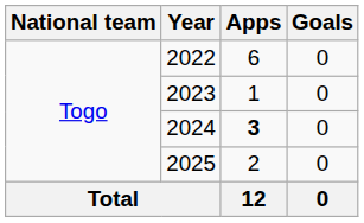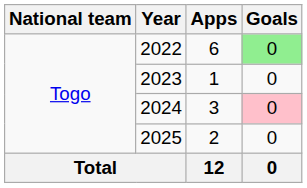2022 | Goals: no background -> lightgreen background
2024 | Apps: bold -> normal
2024 | Goals: no background -> pink background
